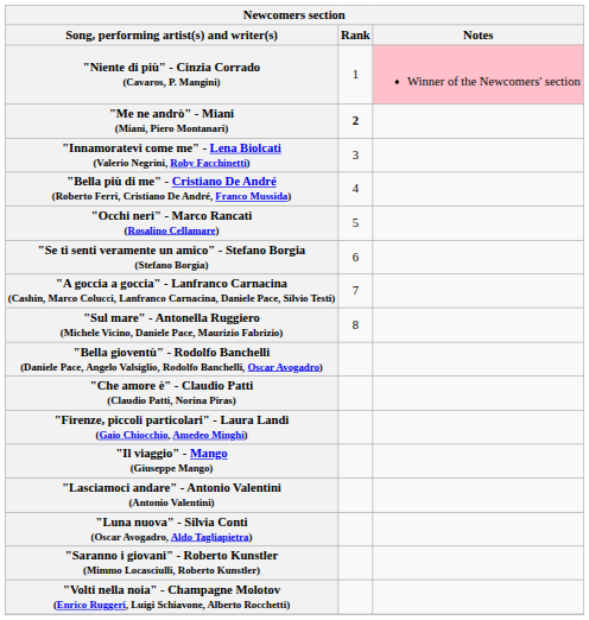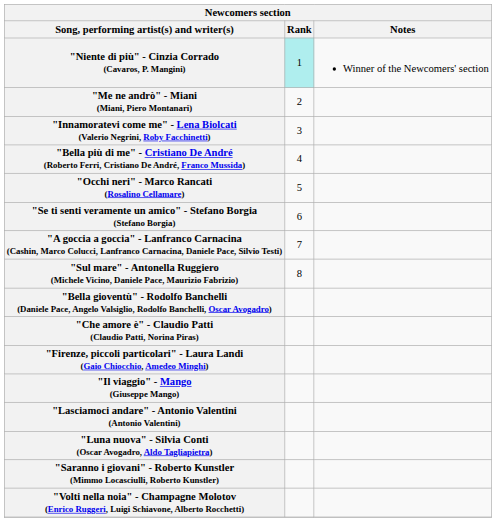"Niente di più" - Cinzia Corrado (Cavaros, P. Mangini) | Rank: no background -> paleturquoise background
"Niente di più" - Cinzia Corrado (Cavaros, P. Mangini) | Notes: pink background -> no background
"Me ne andrò" - Miani (Miani, Piero Montanari) | Rank: bold -> normal
